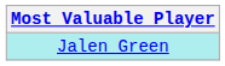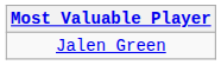row 2 | column 1: paleturquoise background -> no background
